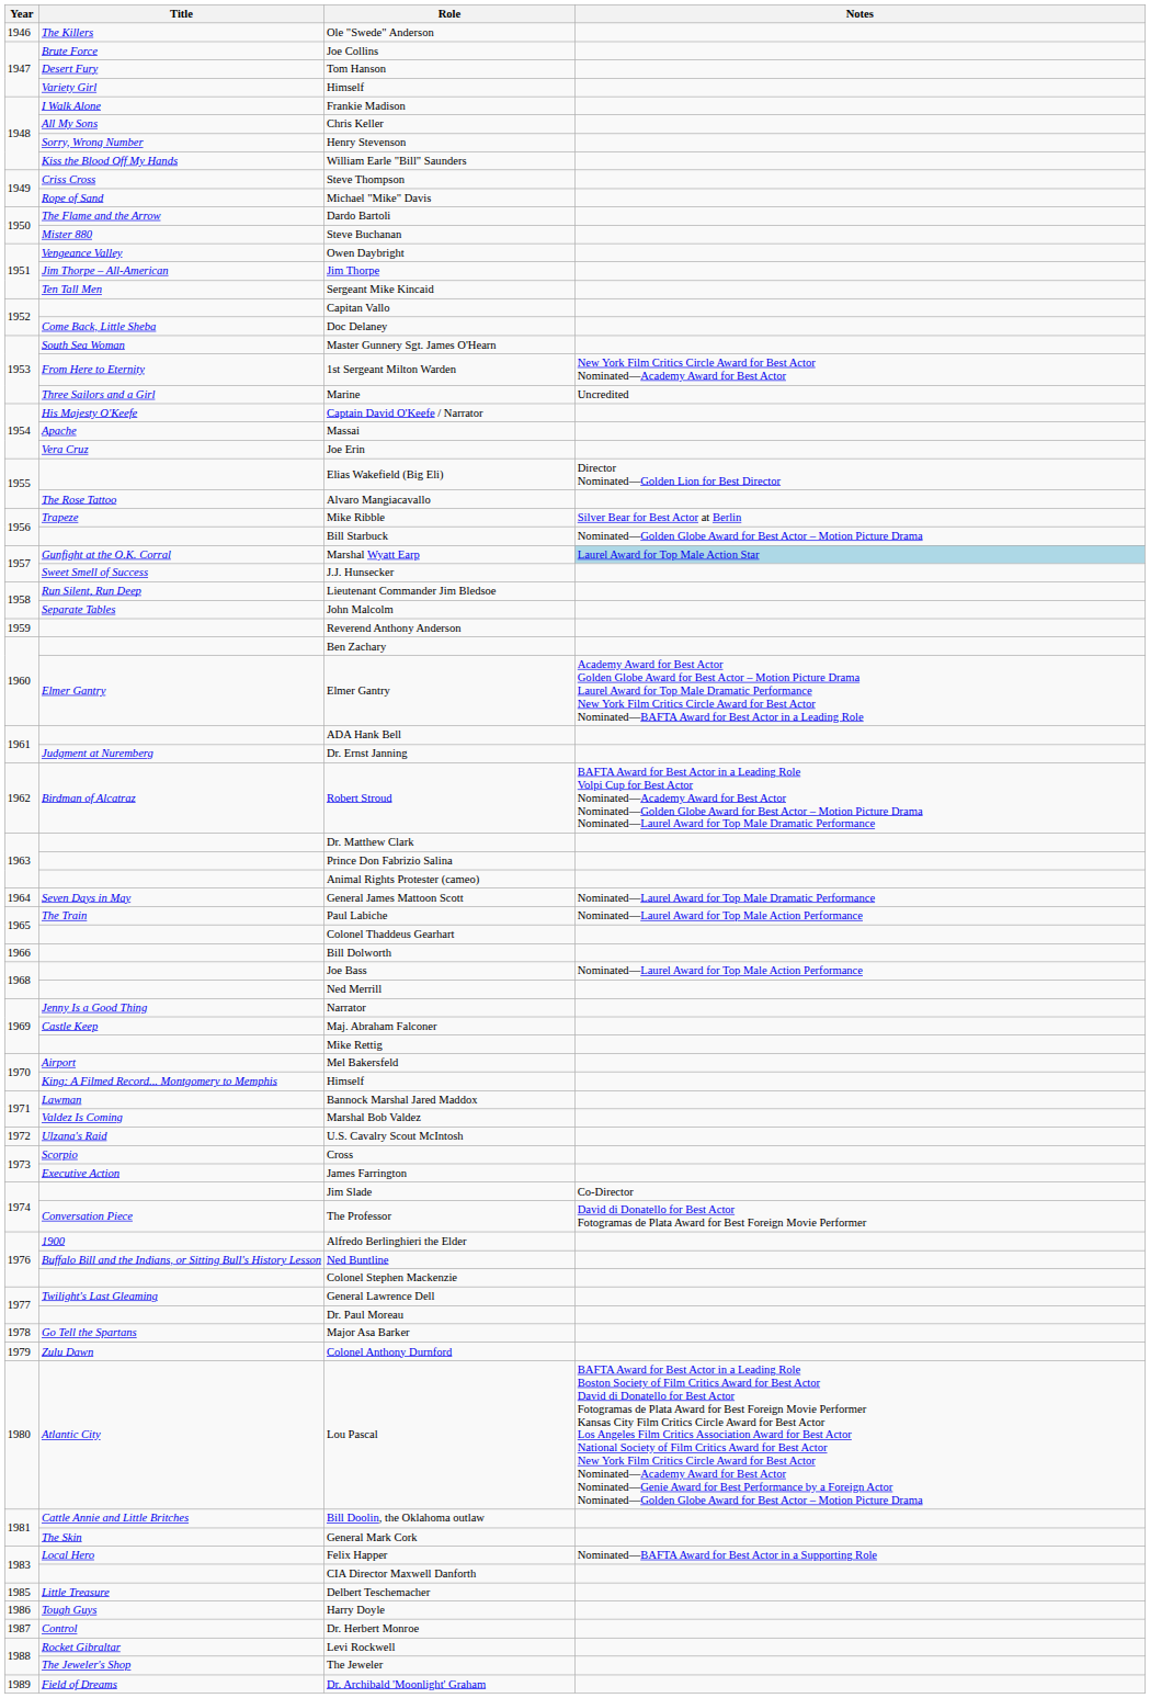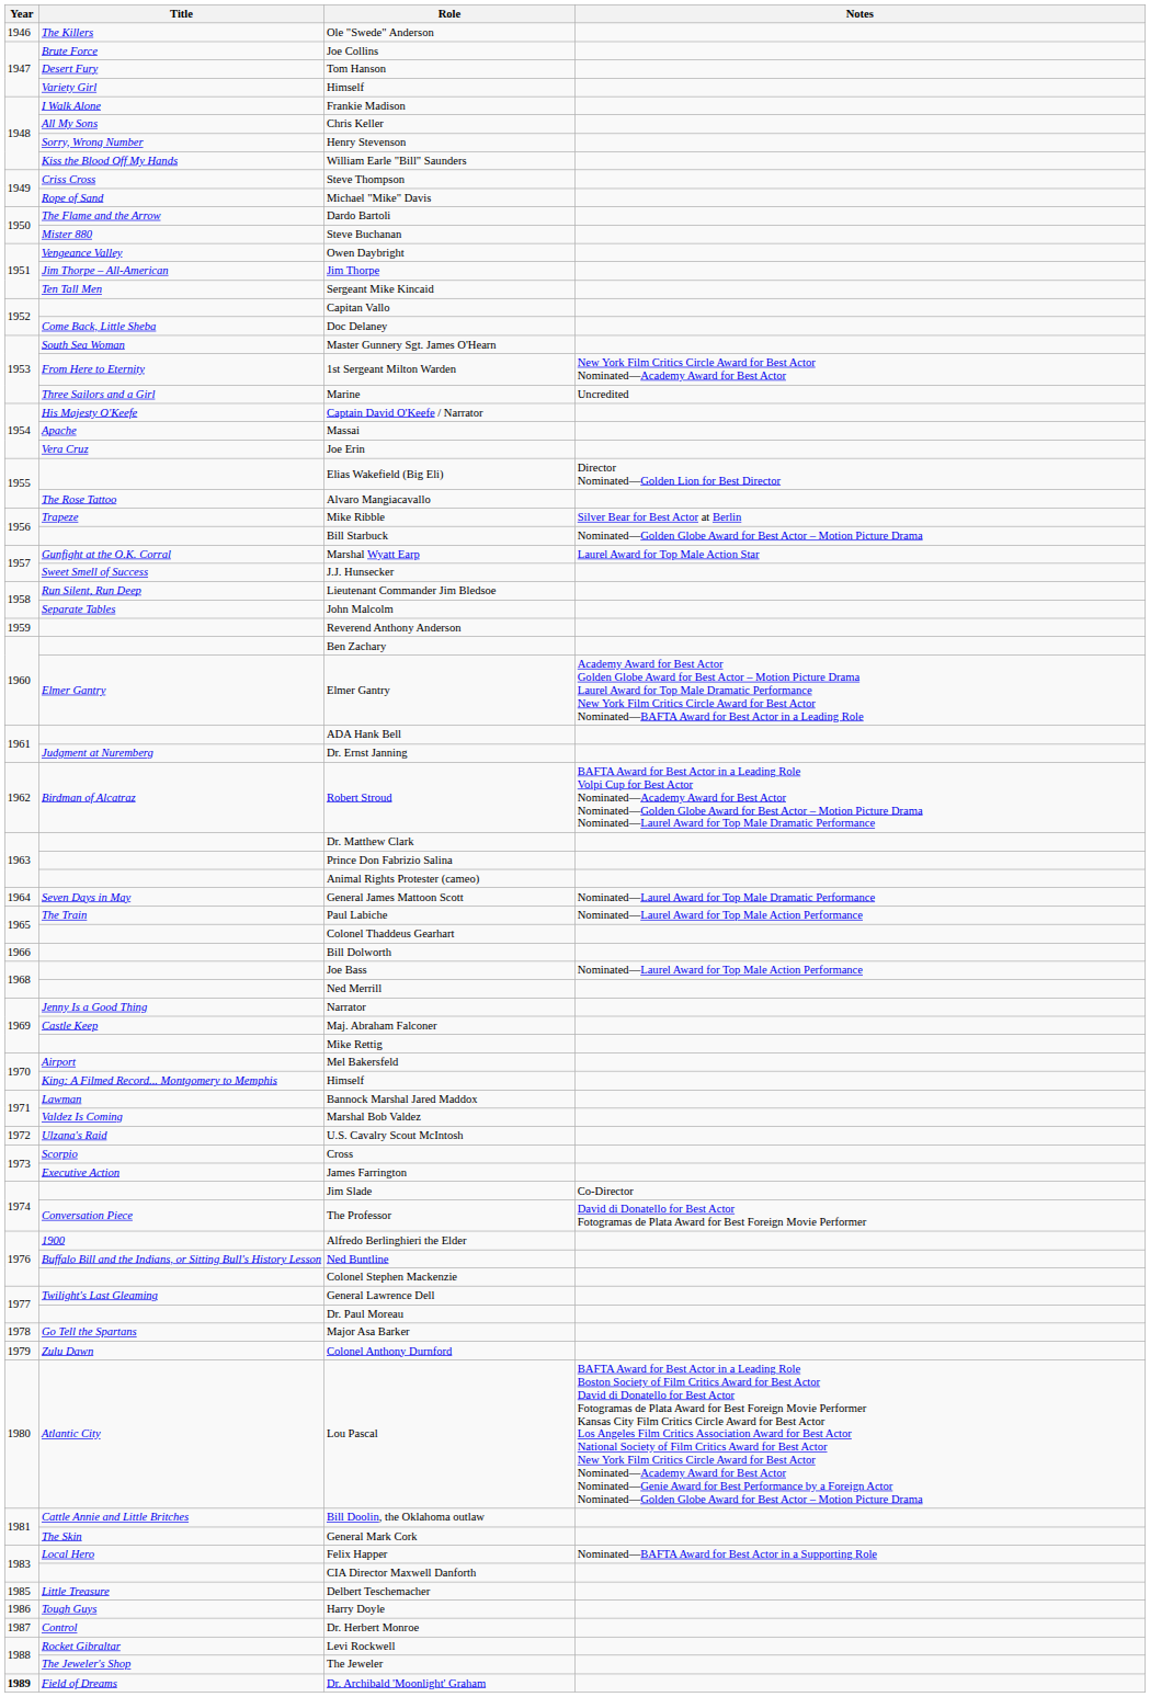Marshal Wyatt Earp | Notes: lightblue background -> no background
Dr. Archibald 'Moonlight' Graham | Year: normal -> bold
